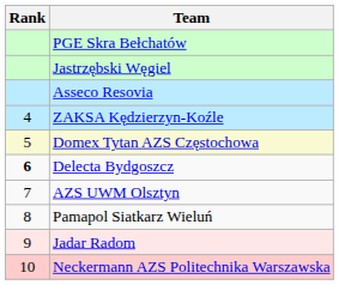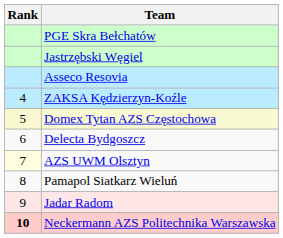Delecta Bydgoszcz | Rank: bold -> normal
AZS UWM Olsztyn | Rank: no background -> lightyellow background
Neckermann AZS Politechnika Warszawska | Rank: normal -> bold
